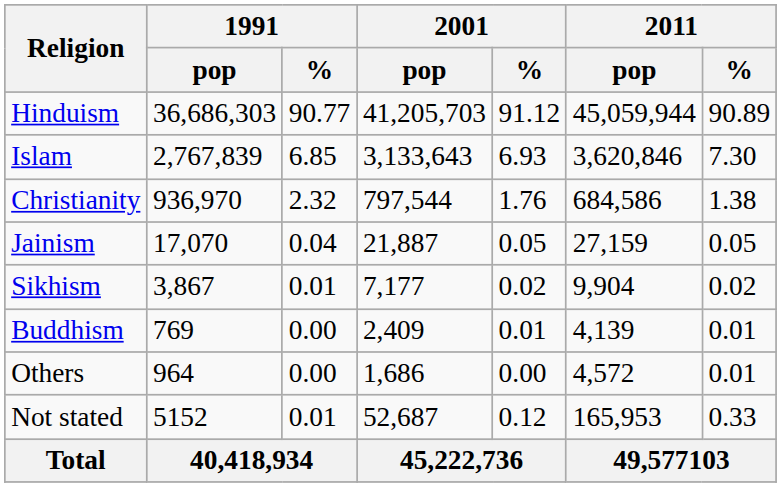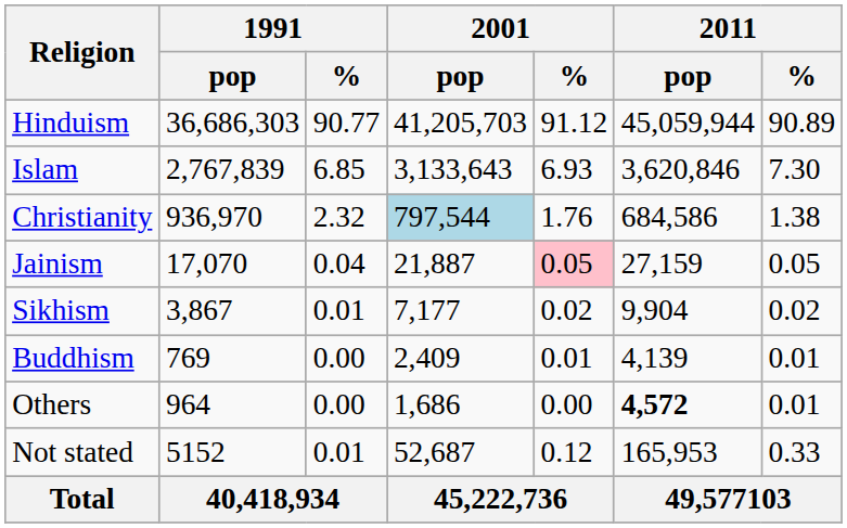Christianity | 2001 / pop: no background -> lightblue background
Jainism | 2001 / %: no background -> pink background
Others | 2011 / pop: normal -> bold
